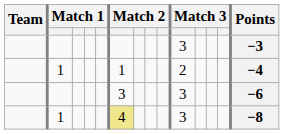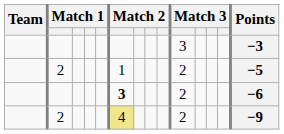row 4 | column 2: 1 -> 2
row 4 | Points: −4 -> −5
row 5 | column 6: normal -> bold
row 5 | column 10: 3 -> 2
row 6 | column 2: 1 -> 2
row 6 | column 10: 3 -> 2
row 6 | Points: −8 -> −9
